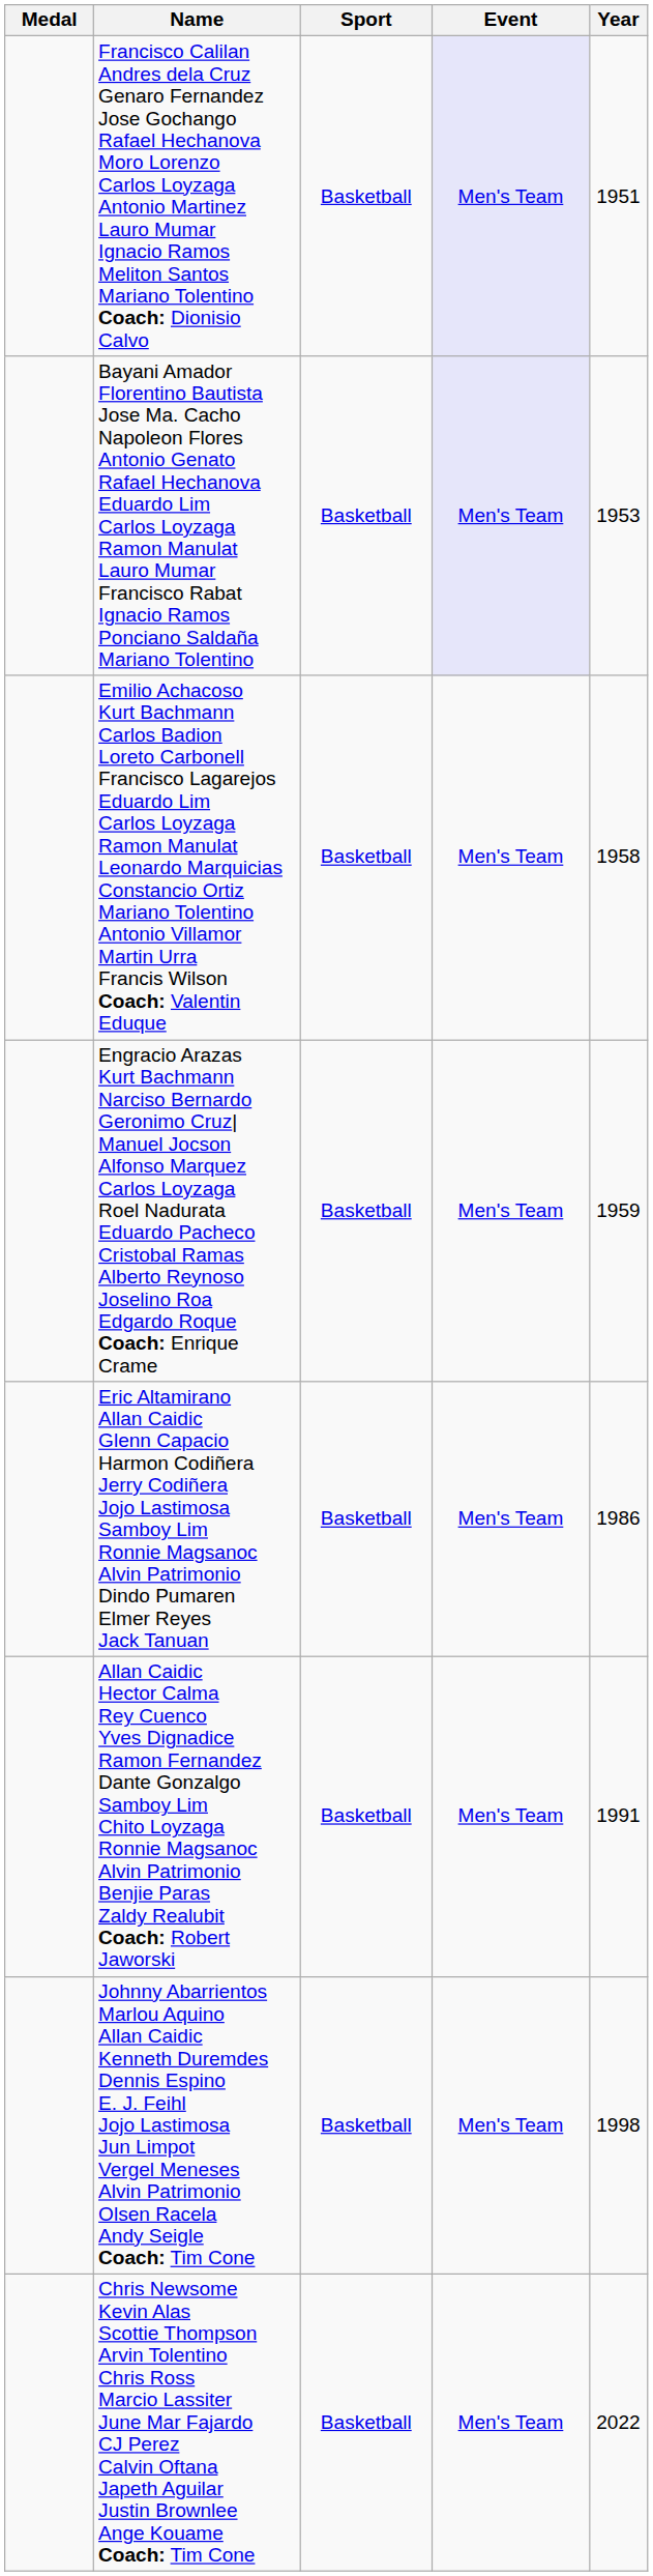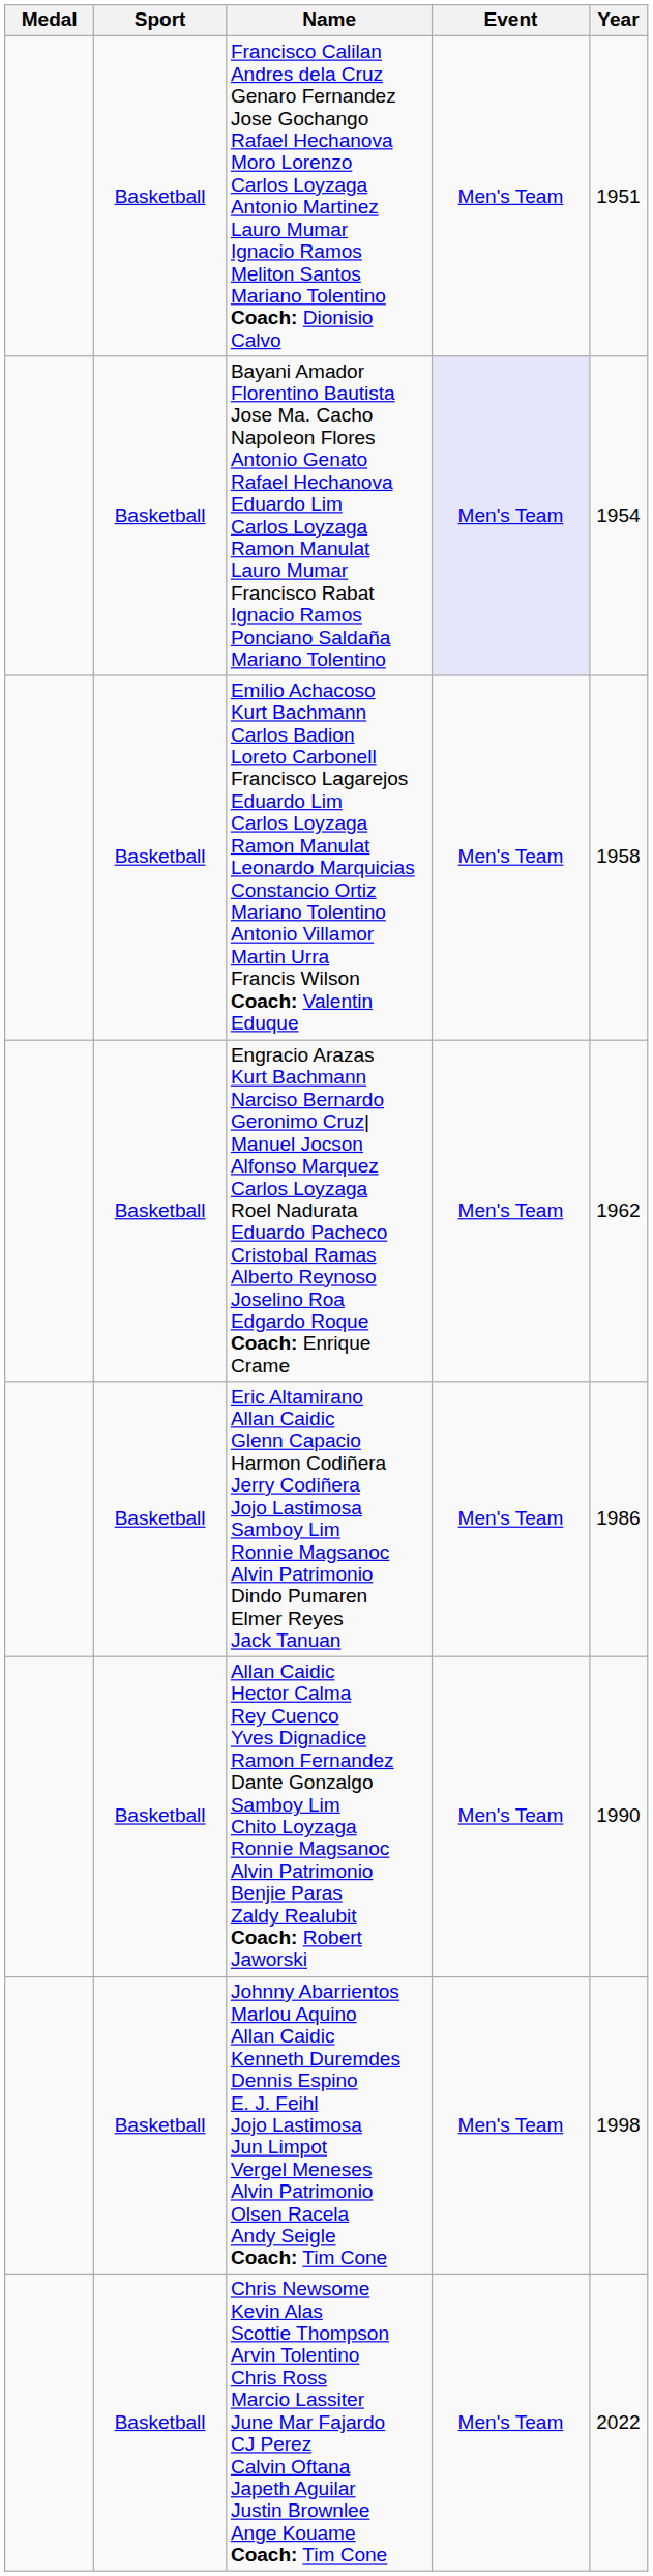columns swapped: Name <-> Sport
row 2 | Event: lavender background -> no background
row 3 | Year: 1953 -> 1954
row 5 | Year: 1959 -> 1962
row 7 | Year: 1991 -> 1990
